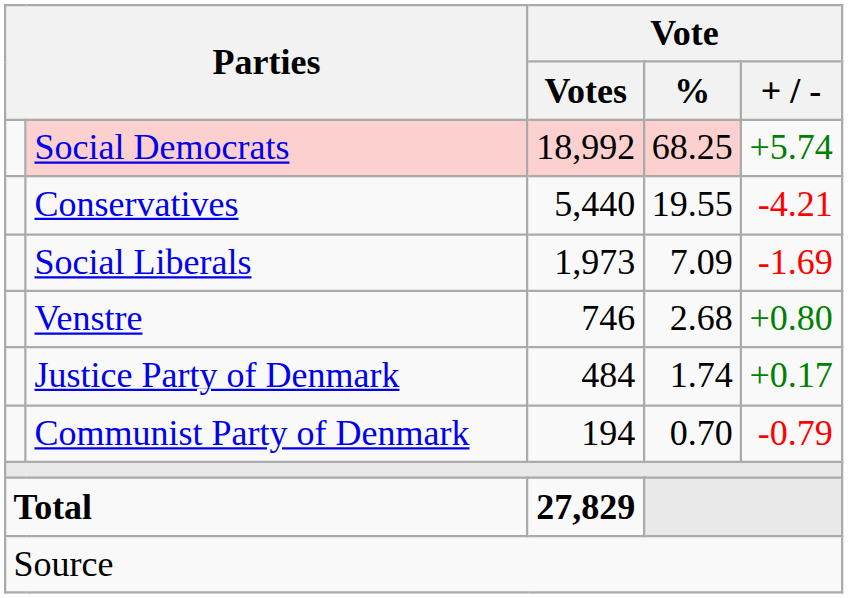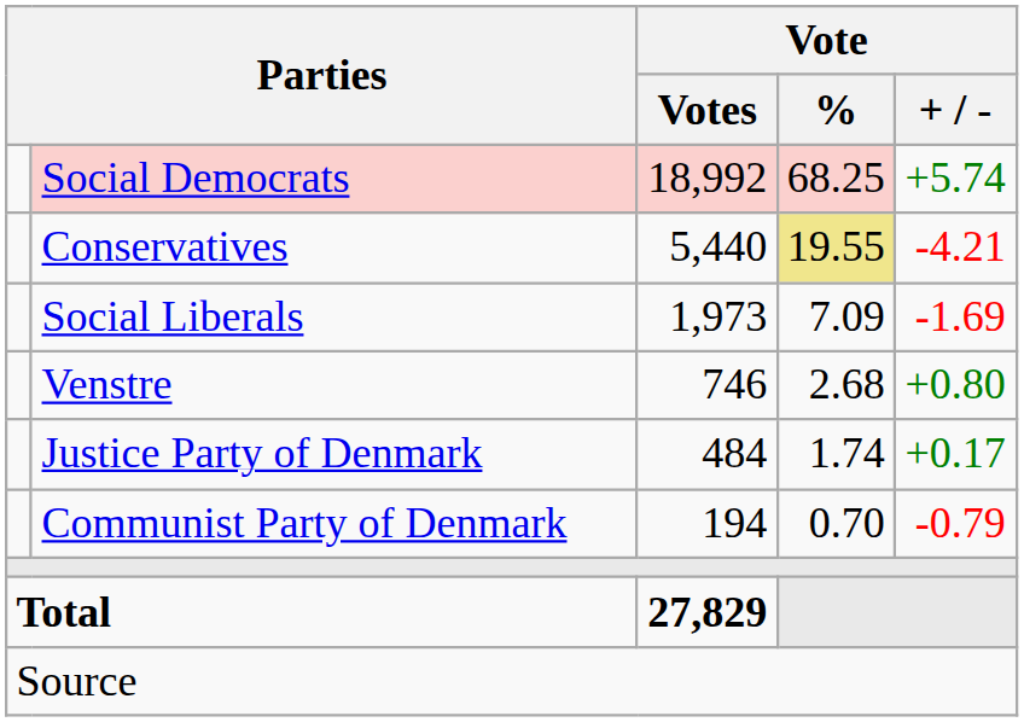Conservatives | Vote / %: no background -> khaki background
